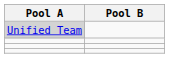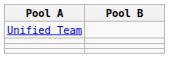row 2 | Pool A: lightgrey background -> no background
